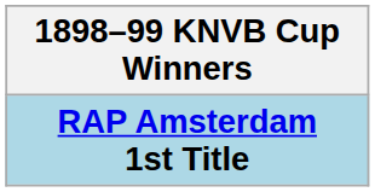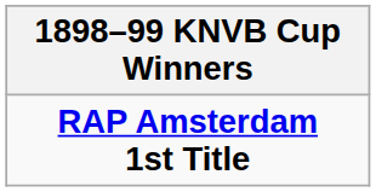row 2 | column 1: lightblue background -> no background
